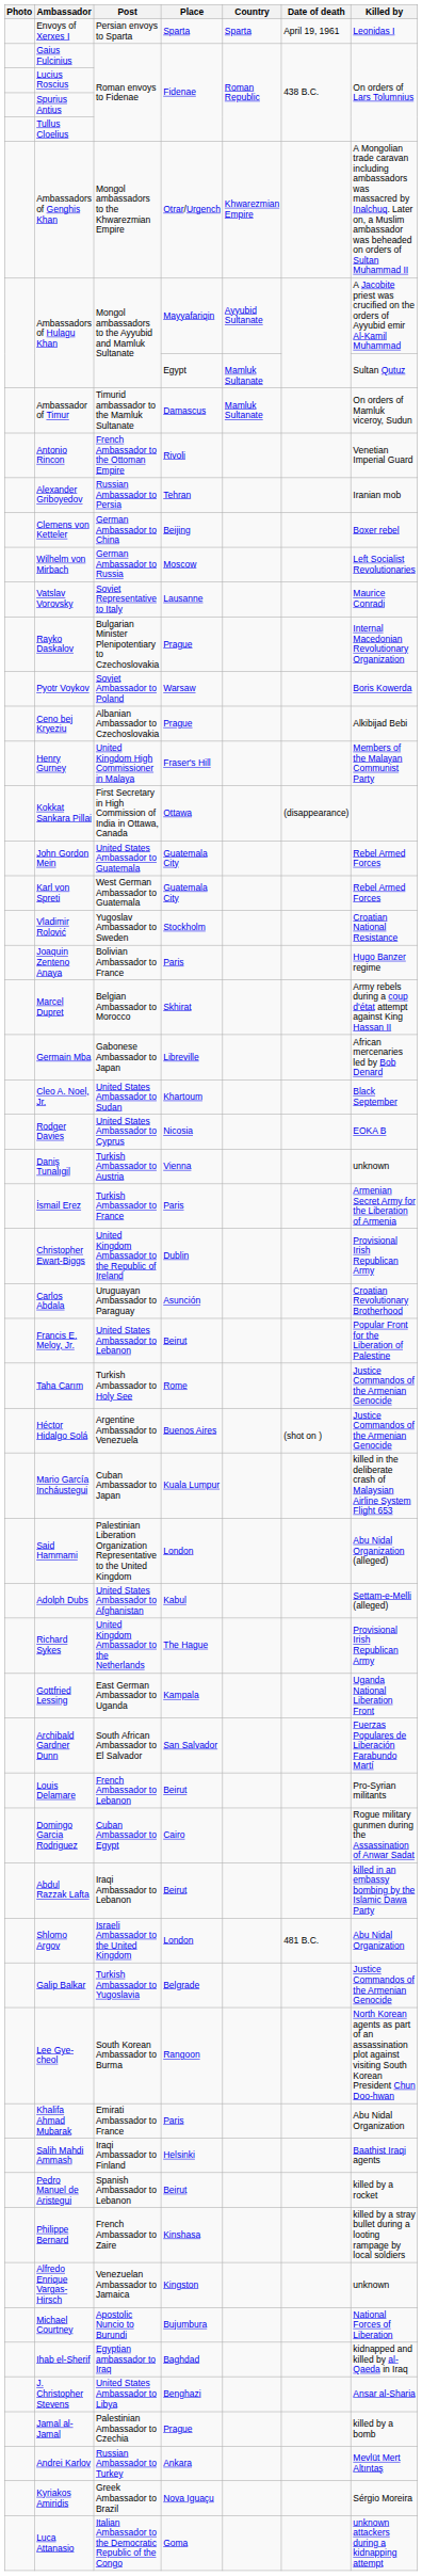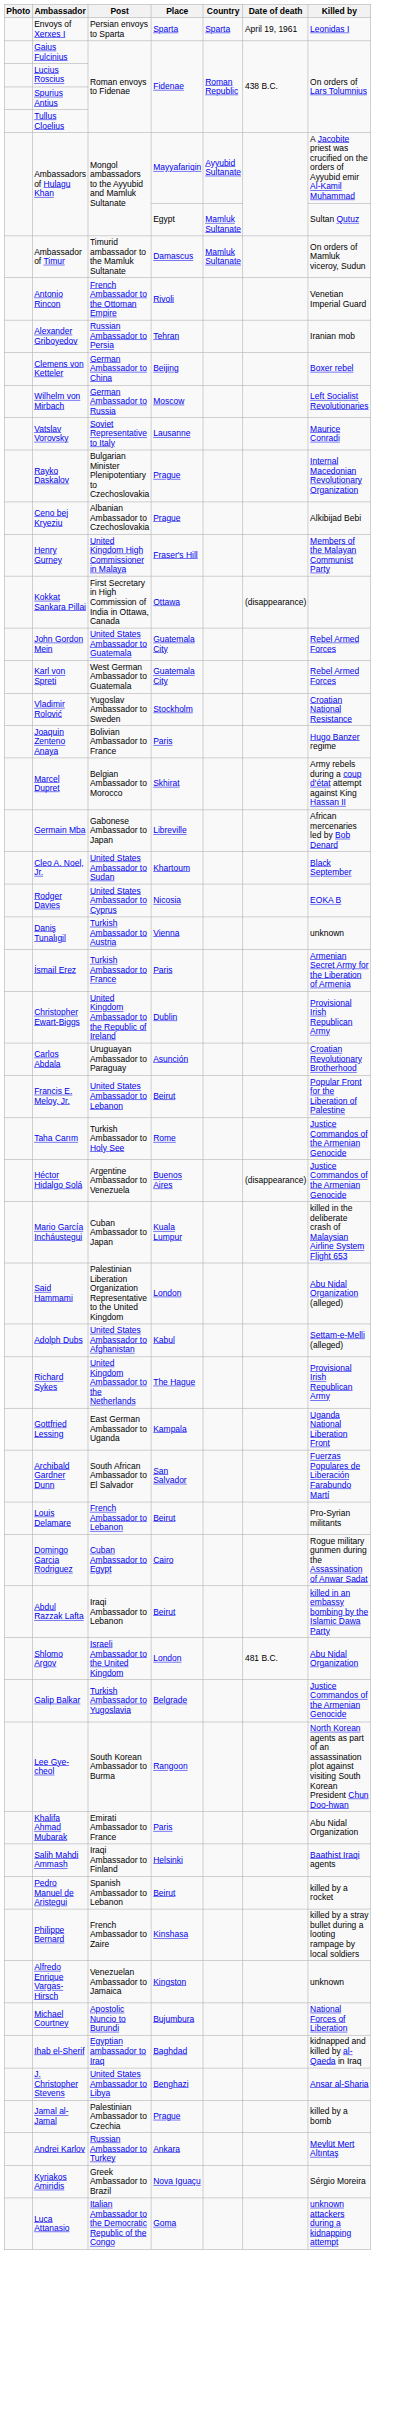- row: Ambassadors of Genghis Khan | Mongol ambassadors to the Khwarezmian Empire | Otrar/Urgench | Khwarezmian Empire | A Mongolian trade caravan including ambassadors was massacred by Inalchuq. Later on, a Muslim ambassador was beheaded on orders of Sultan Muhammad II
- row: Pyotr Voykov | Soviet Ambassador to Poland | Warsaw | Boris Kowerda
Héctor Hidalgo Solá | Date of death: (shot on ) -> (disappearance)
